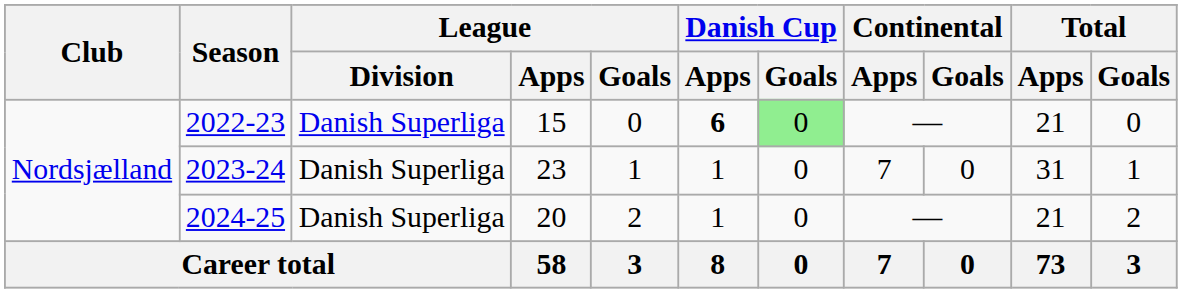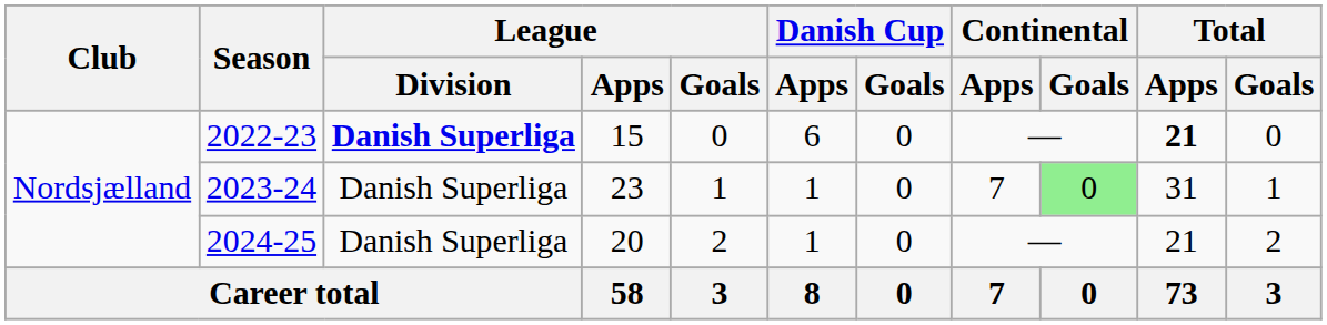2022-23 | League / Division: normal -> bold
2022-23 | Danish Cup / Apps: bold -> normal
2022-23 | Danish Cup / Goals: lightgreen background -> no background
2022-23 | Total / Apps: normal -> bold
2023-24 | Continental / Goals: no background -> lightgreen background
